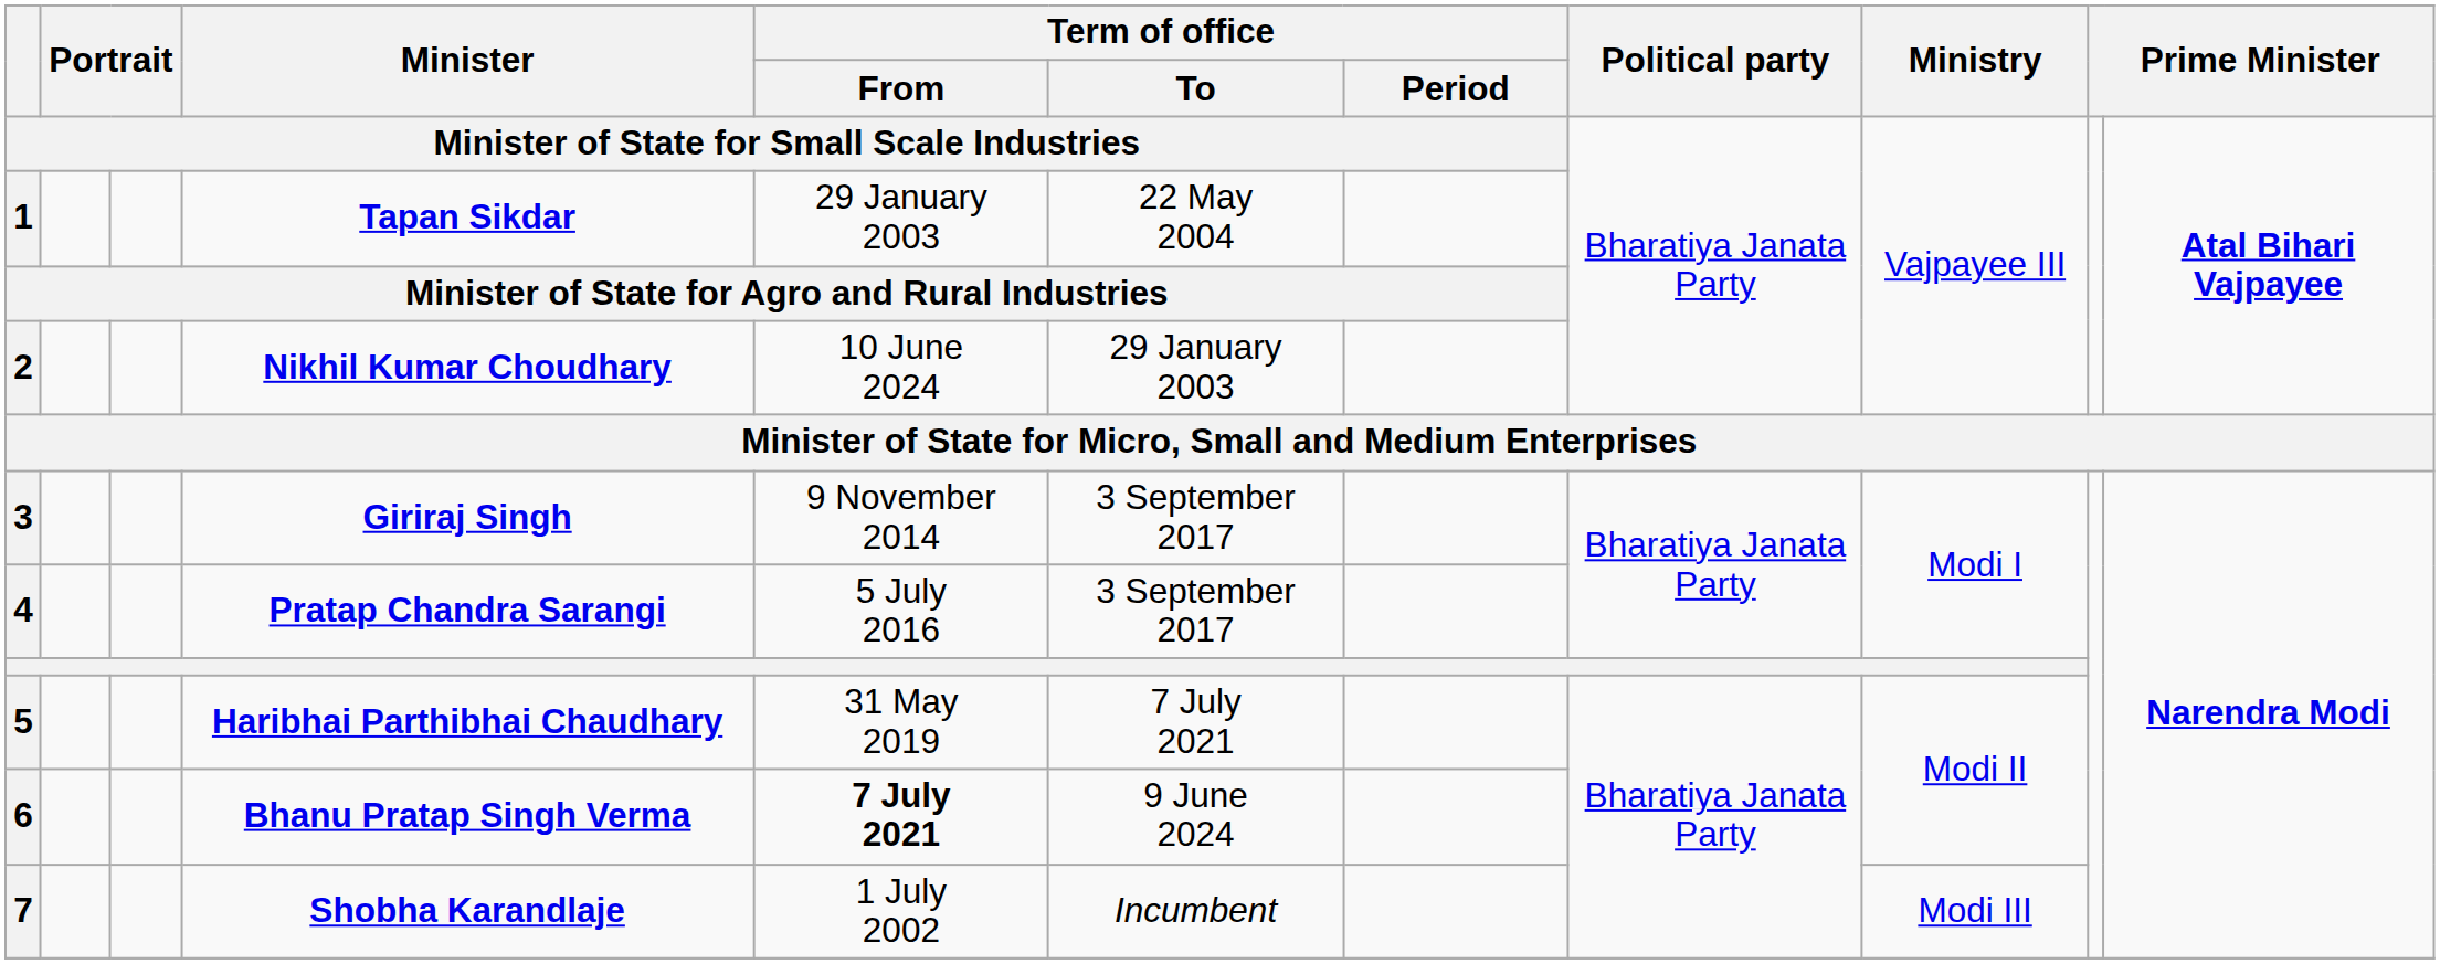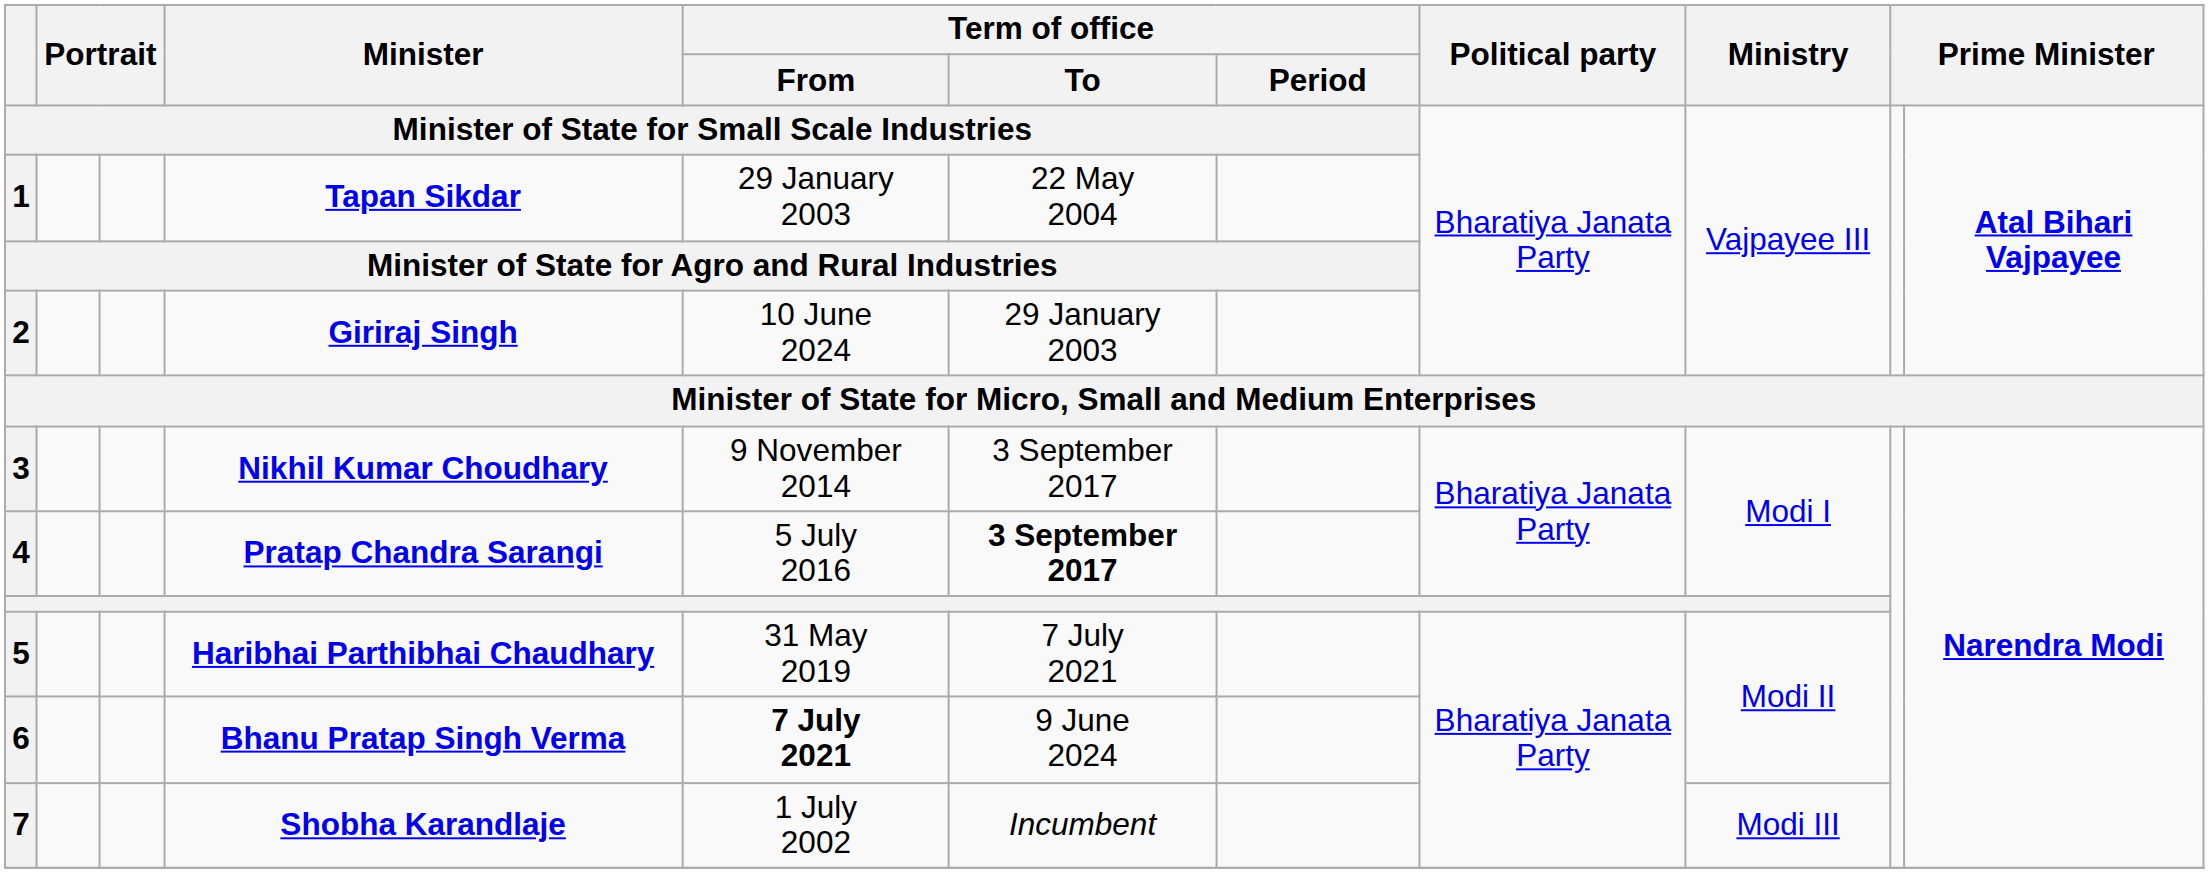2 | Minister: Nikhil Kumar Choudhary -> Giriraj Singh
3 | Minister: Giriraj Singh -> Nikhil Kumar Choudhary
4 | Term of office / To: normal -> bold
